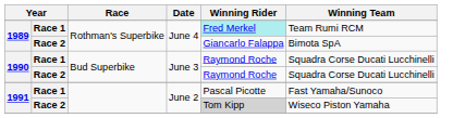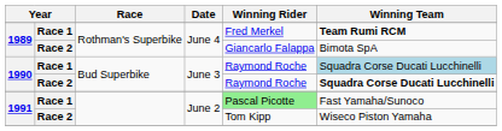1989 / Race 1 | Winning Rider: paleturquoise background -> no background
1989 / Race 1 | Winning Team: normal -> bold
1990 / Race 1 | Winning Team: no background -> lightblue background
1990 / Race 2 | Winning Team: normal -> bold
1991 / Race 1 | Winning Rider: no background -> lightgreen background
1991 / Race 2 | Winning Rider: lightgrey background -> no background
